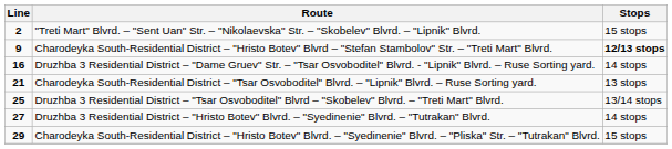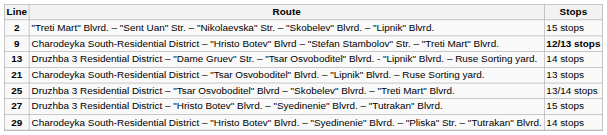row 4 | Line: 16 -> 13
row 7 | Stops: 14 stops -> 15 stops
row 8 | Stops: 15 stops -> 14 stops
